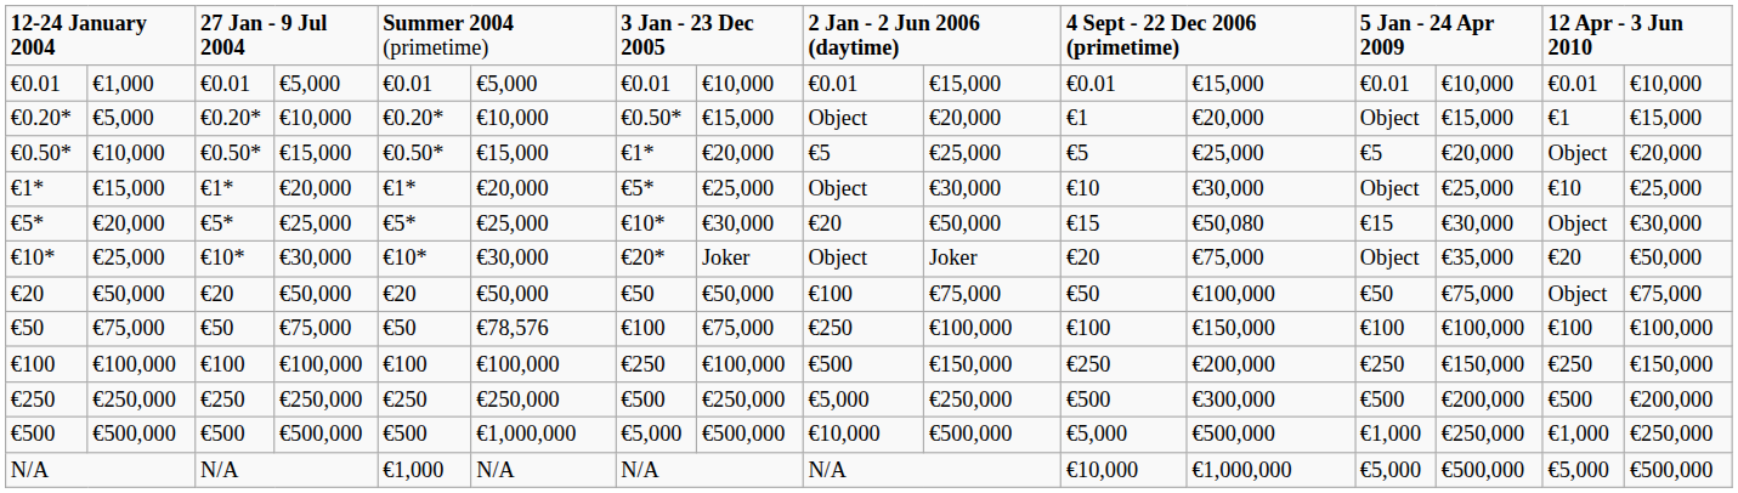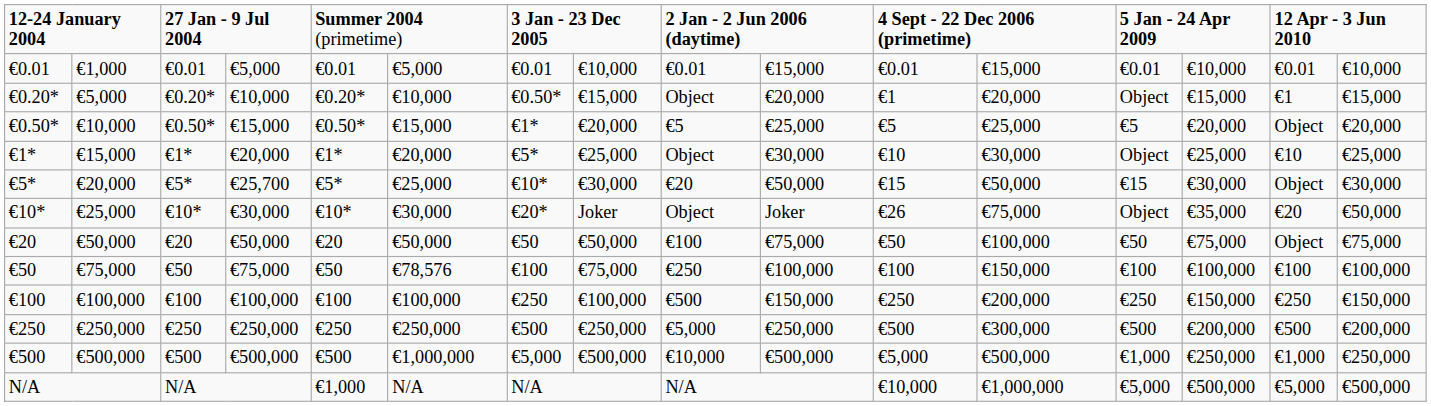row 6 | column 4: €25,000 -> €25,700
row 6 | column 12: €50,080 -> €50,000
row 7 | column 11: €20 -> €26
